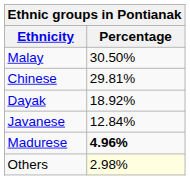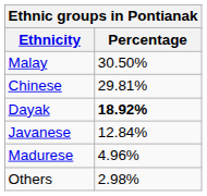Dayak | Percentage: normal -> bold
Madurese | Percentage: bold -> normal
Others | Percentage: lightyellow background -> no background
